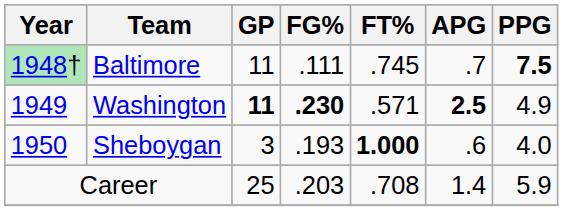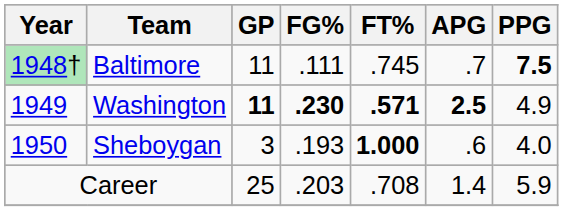Washington | FT%: normal -> bold
